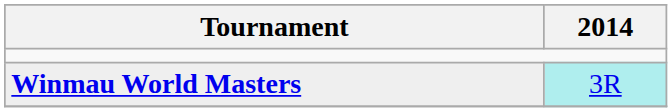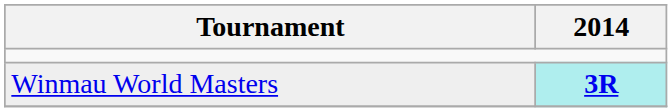Winmau World Masters | Tournament: bold -> normal
Winmau World Masters | 2014: normal -> bold
